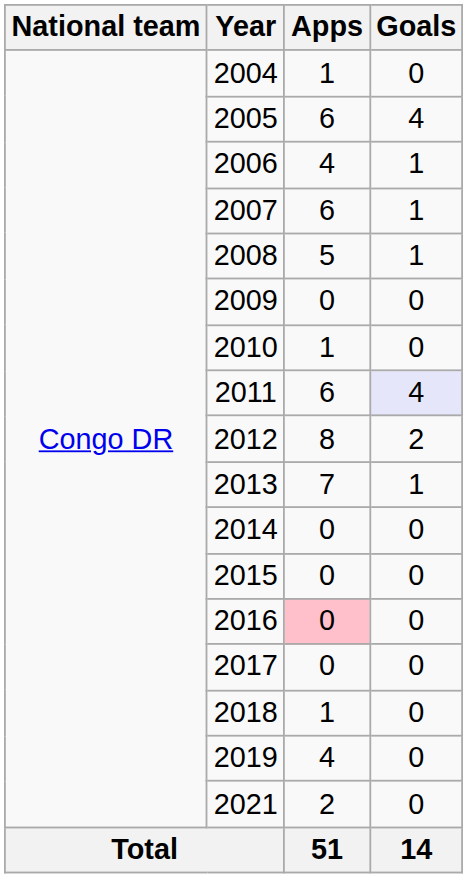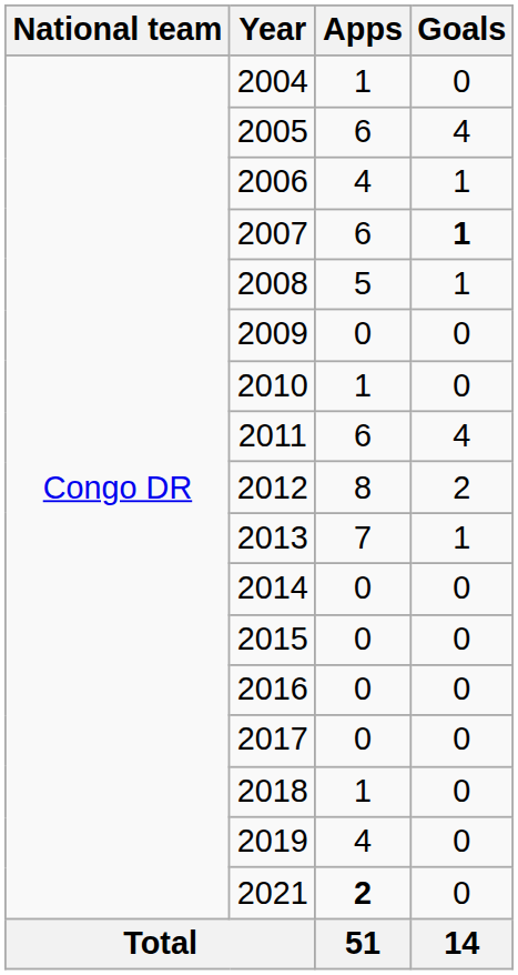2007 | Goals: normal -> bold
2011 | Goals: lavender background -> no background
2016 | Apps: pink background -> no background
2021 | Apps: normal -> bold
